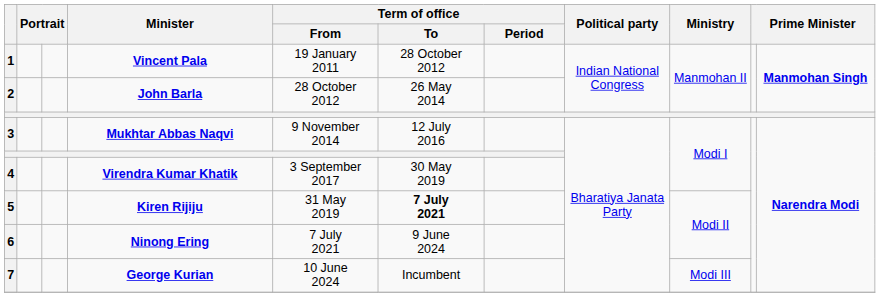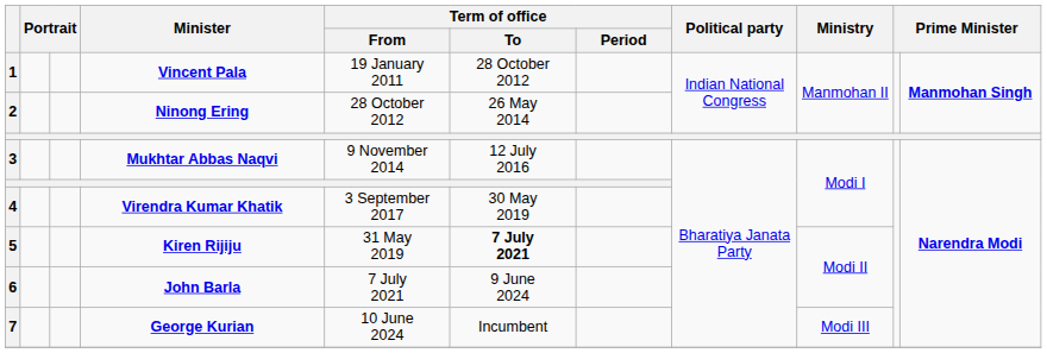2 | Minister: John Barla -> Ninong Ering
6 | Minister: Ninong Ering -> John Barla
